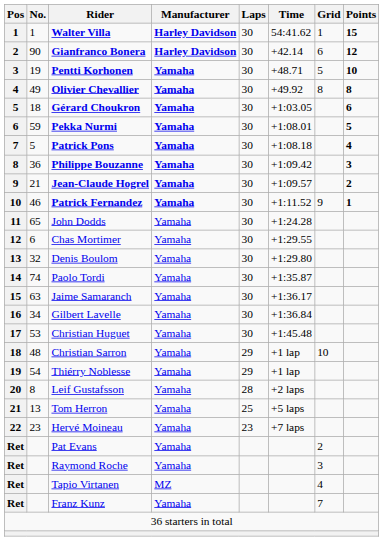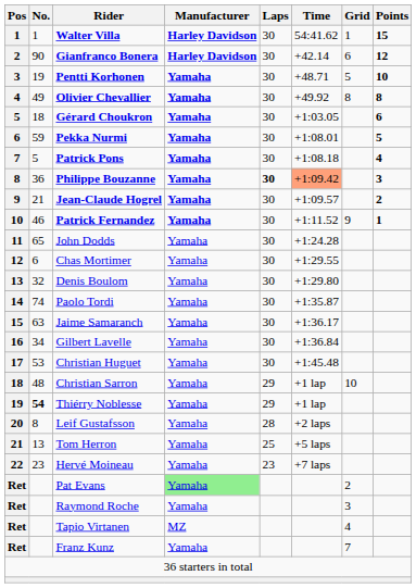Philippe Bouzanne | Laps: normal -> bold
Philippe Bouzanne | Time: no background -> lightsalmon background
Thiérry Noblesse | No.: normal -> bold
Pat Evans | Manufacturer: no background -> lightgreen background
